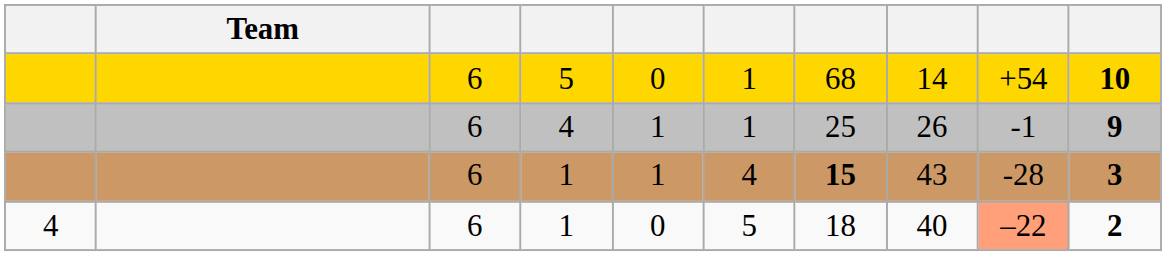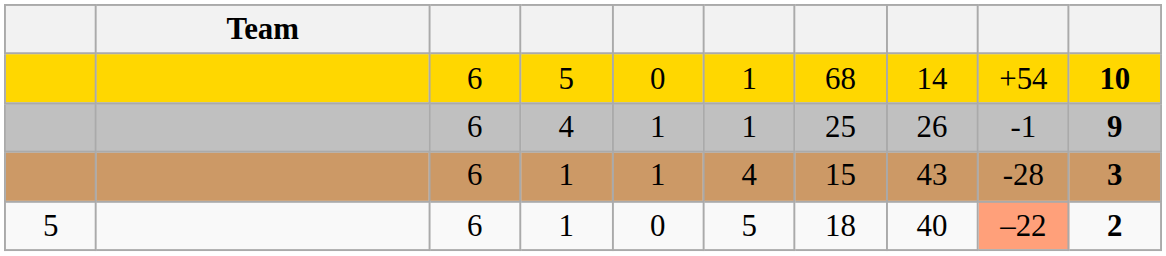row 4 | column 7: bold -> normal
row 5 | column 1: 4 -> 5
